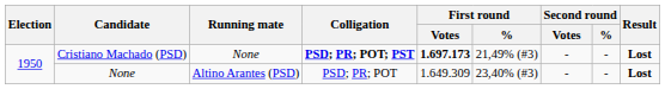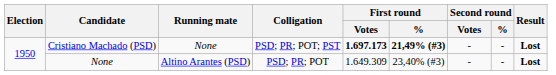Cristiano Machado (PSD) | Colligation: bold -> normal
Cristiano Machado (PSD) | First round / %: normal -> bold
